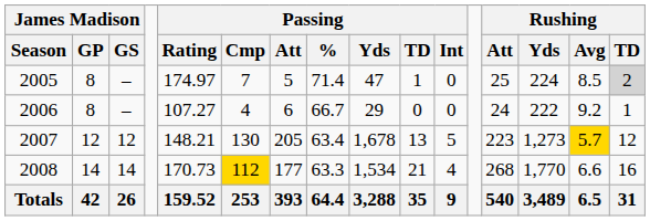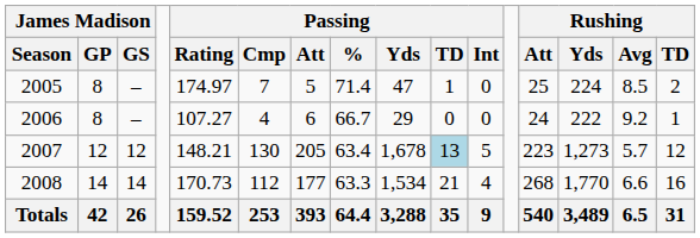2005 | Rushing / TD: lightgrey background -> no background
2007 | Passing / TD: no background -> lightblue background
2007 | Rushing / Avg: gold background -> no background
2008 | Passing / Cmp: gold background -> no background
